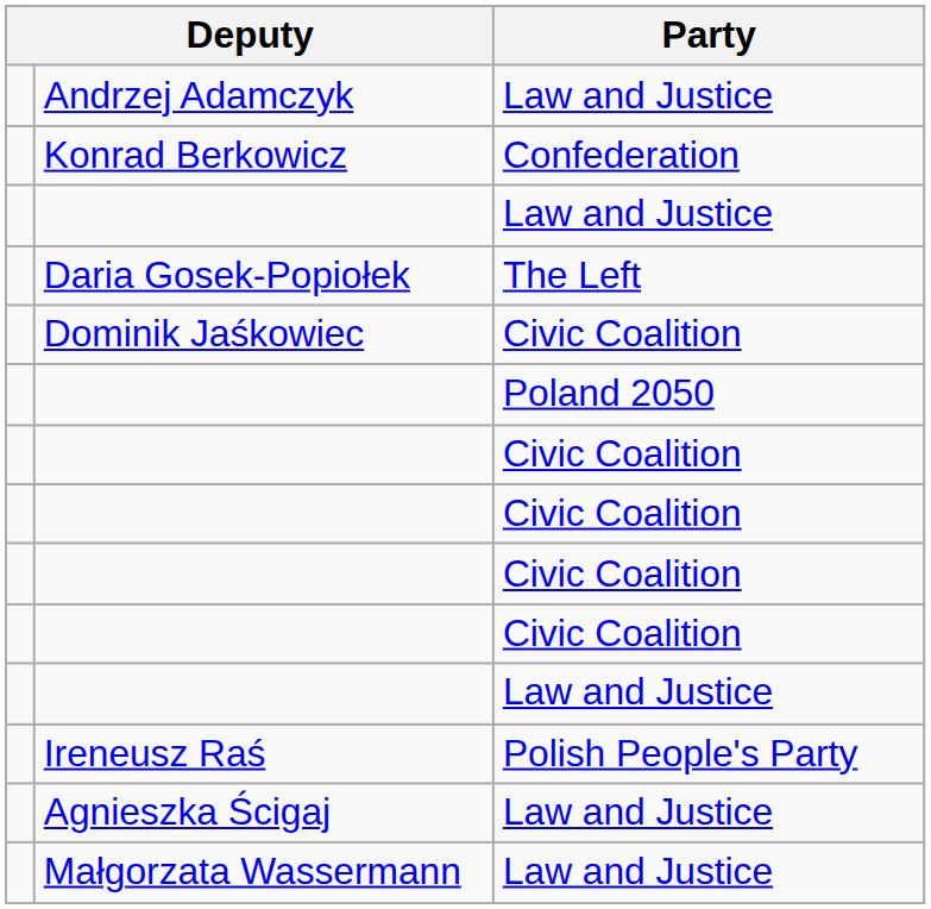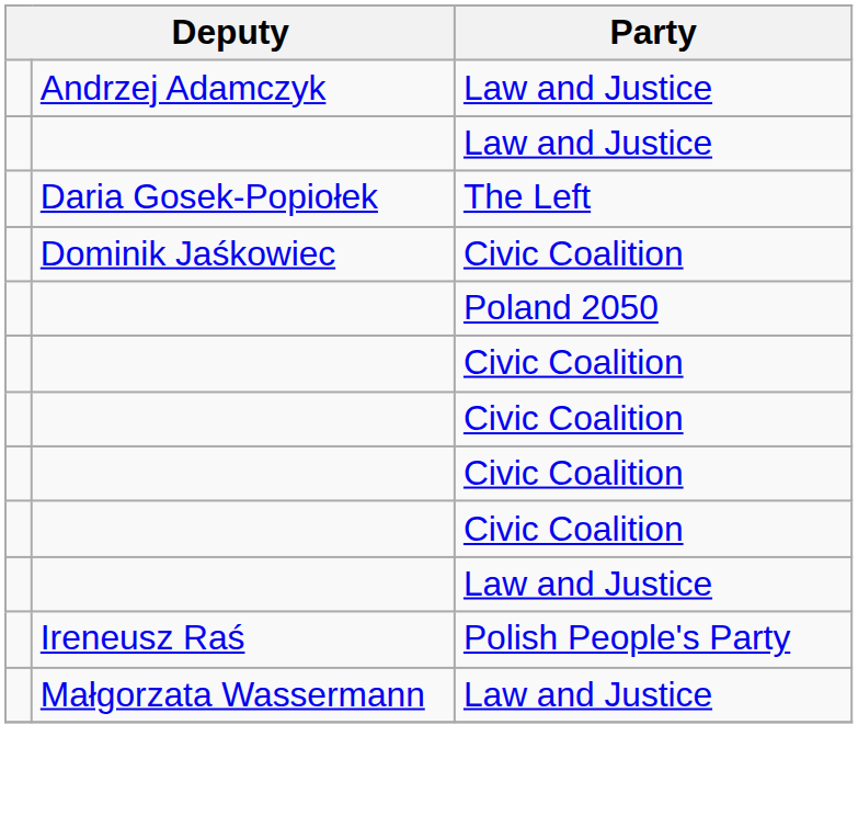- row: Konrad Berkowicz | Confederation
- row: Agnieszka Ścigaj | Law and Justice
